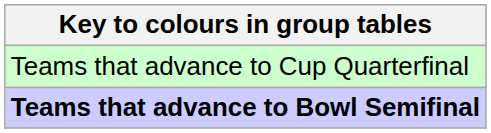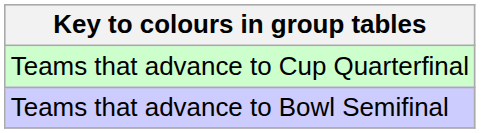Teams that advance to Bowl Semifinal | column 1: bold -> normal
